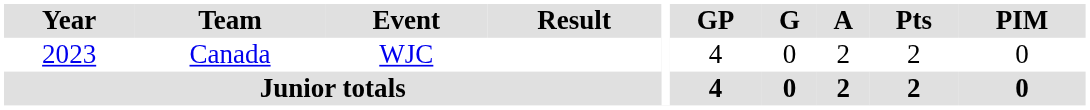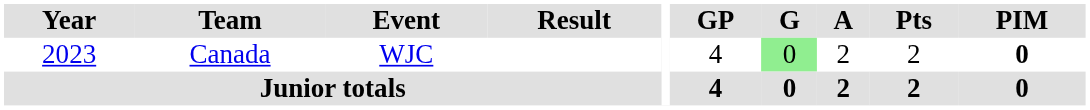Canada | G: no background -> lightgreen background
Canada | PIM: normal -> bold
